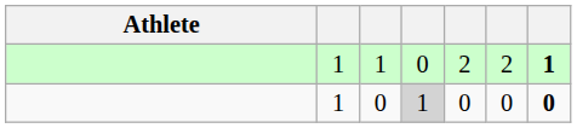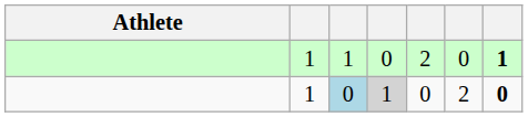row 2 | column 6: 2 -> 0
row 3 | column 3: no background -> lightblue background
row 3 | column 6: 0 -> 2
